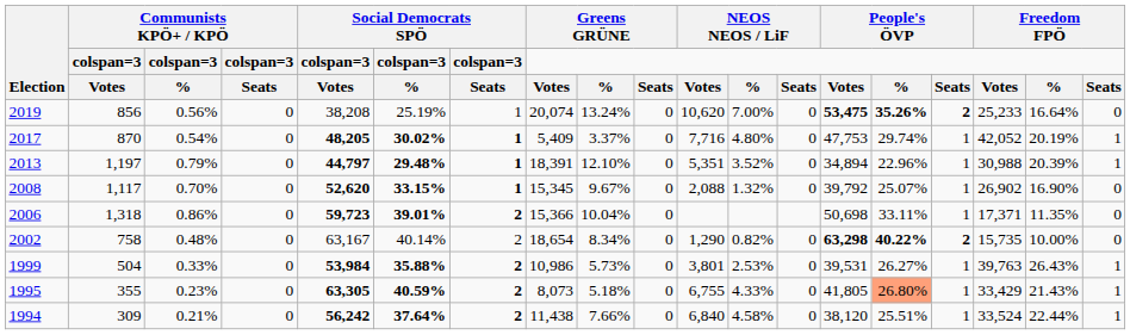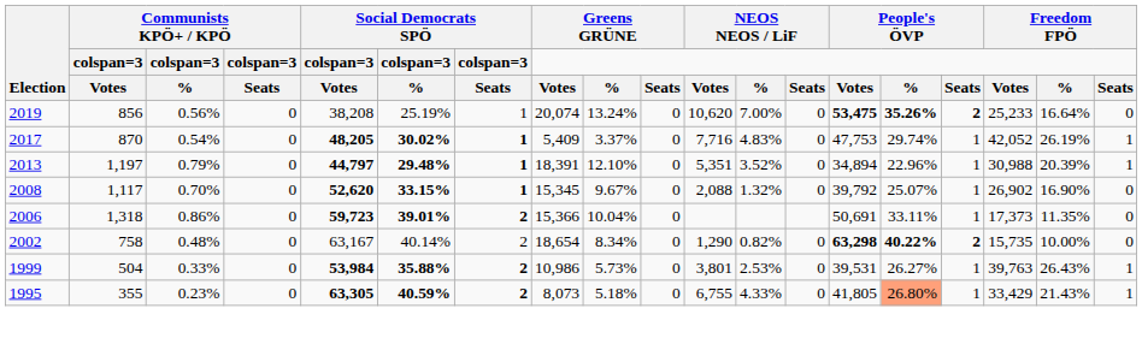2017 | NEOS NEOS / LiF / %: 4.80% -> 4.83%
2017 | Freedom FPÖ / %: 20.19% -> 26.19%
2006 | People's ÖVP / Votes: 50,698 -> 50,691
2006 | Freedom FPÖ / Votes: 17,371 -> 17,373
- row: 1994 | 309 | 0.21% | 0 | 56,242 | 37.64% | 2 | 11,438 | 7.66% | 0 | 6,840 | 4.58% | 0 | 38,120 | 25.51% | 1 | 33,524 | 22.44% | 1
